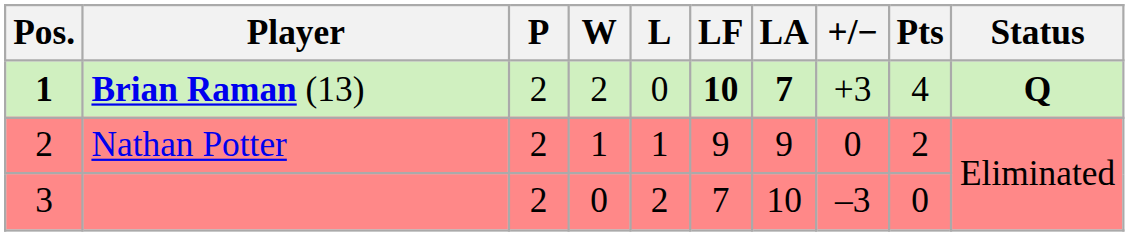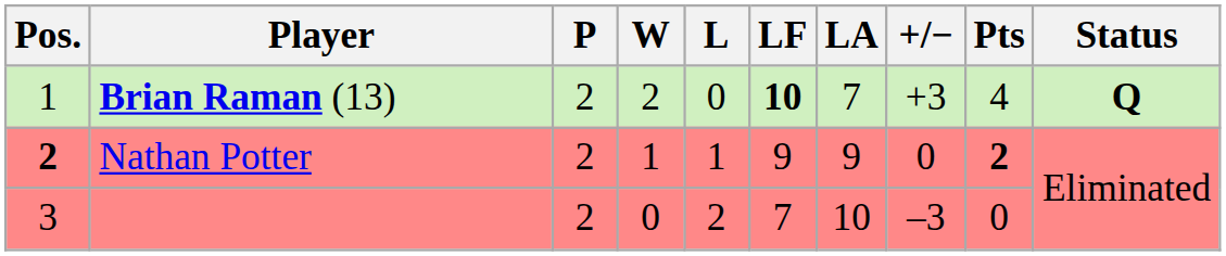Brian Raman (13) | Pos.: bold -> normal
Brian Raman (13) | LA: bold -> normal
Nathan Potter | Pos.: normal -> bold
Nathan Potter | Pts: normal -> bold
